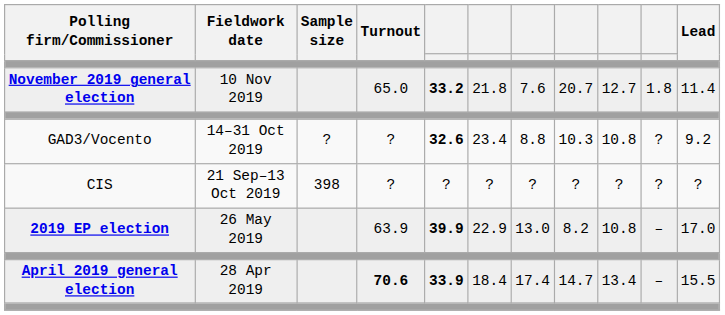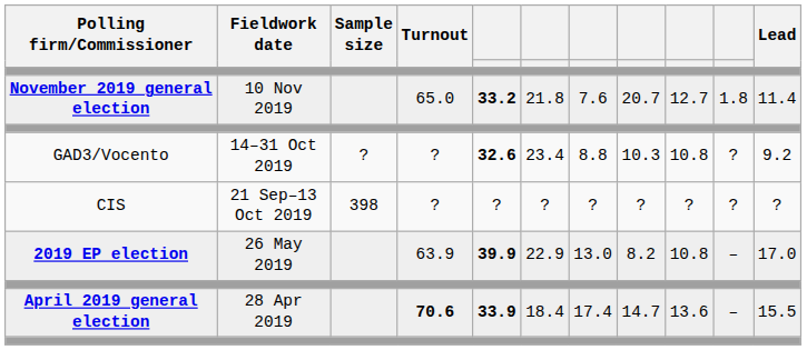April 2019 general election | column 9: 13.4 -> 13.6
